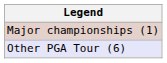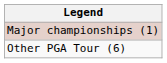row 3 | column 1: lavender background -> no background
